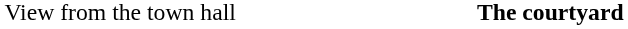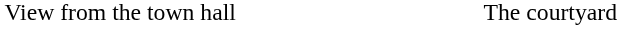View from the town hall | column 2: bold -> normal
